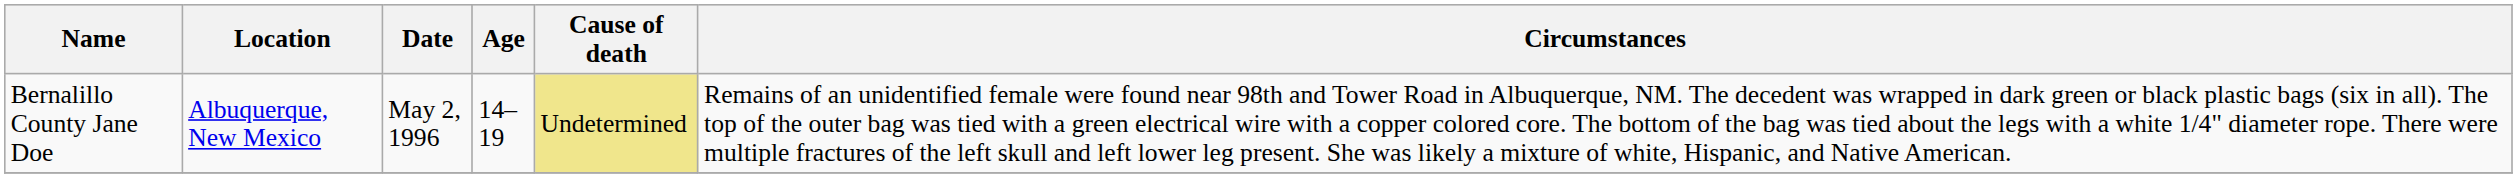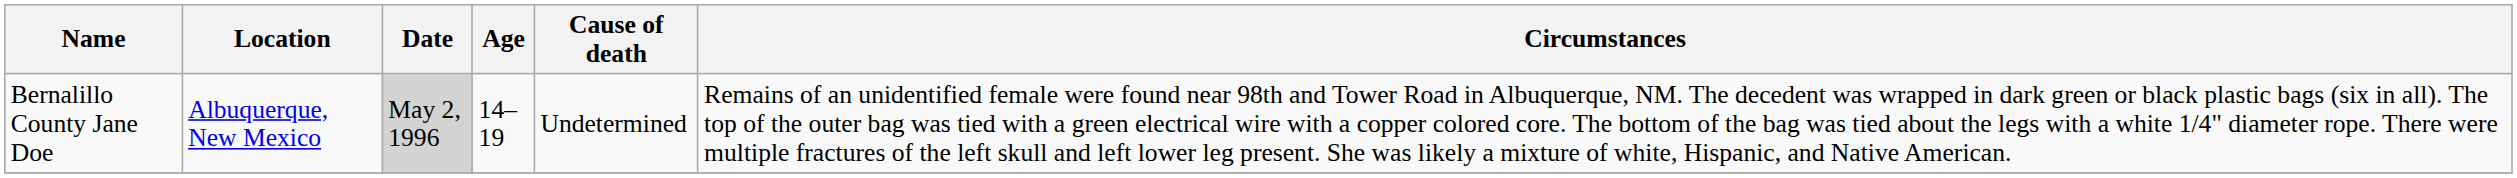Bernalillo County Jane Doe | Date: no background -> lightgrey background
Bernalillo County Jane Doe | Cause of death: khaki background -> no background
